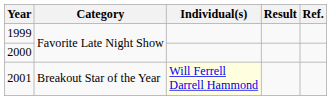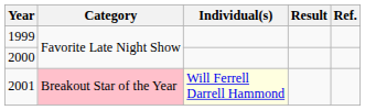2001 | Category: no background -> pink background
